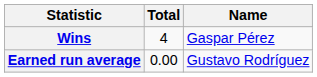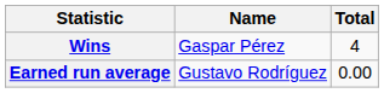columns swapped: Name <-> Total
